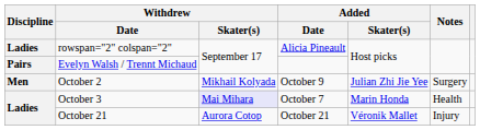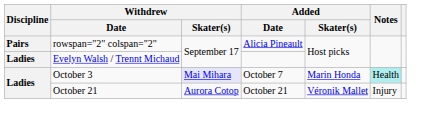rowspan="2" colspan="2" | Discipline: Ladies -> Pairs
Evelyn Walsh / Trennt Michaud | Discipline: Pairs -> Ladies
- row: Men | October 2 | Mikhail Kolyada | October 9 | Julian Zhi Jie Yee | Surgery
October 3 | Notes: no background -> paleturquoise background
